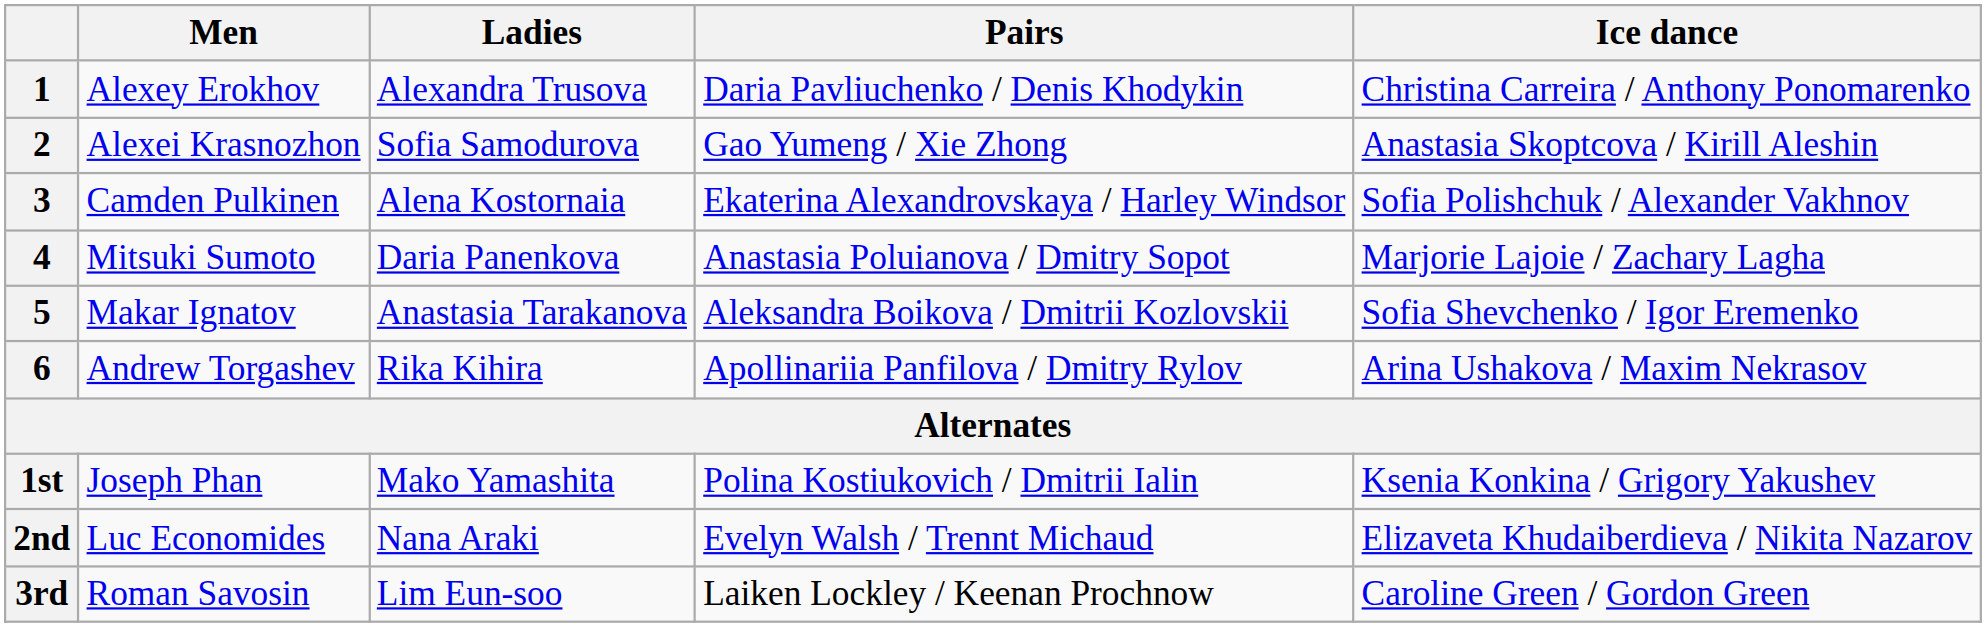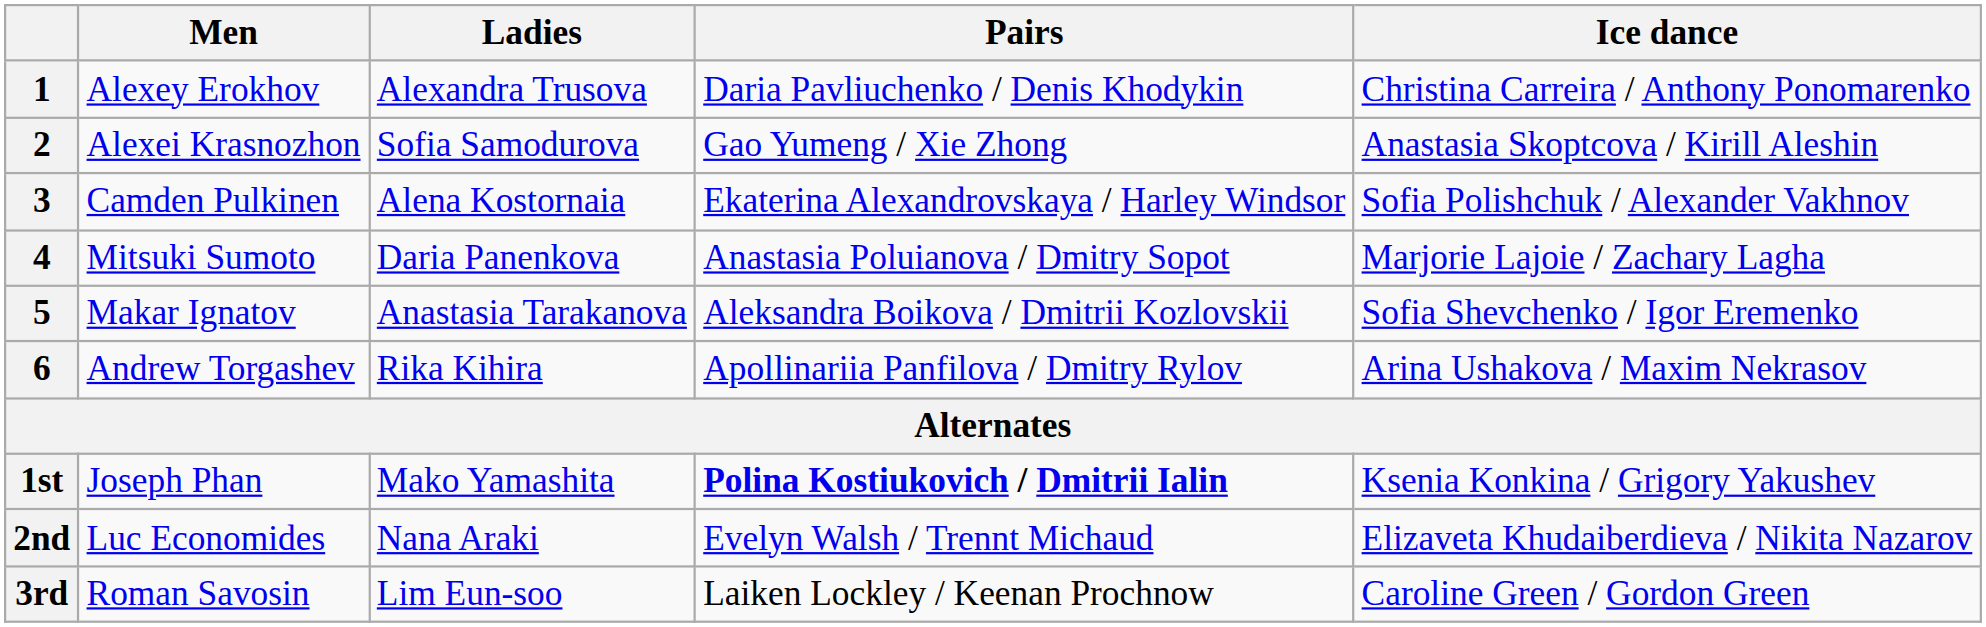1st | Pairs: normal -> bold
